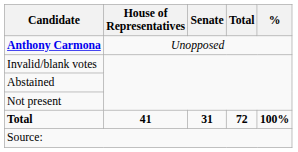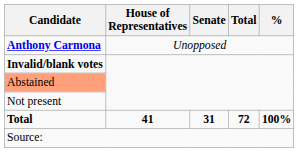Invalid/blank votes | Candidate: normal -> bold
Abstained | Candidate: no background -> lightsalmon background
